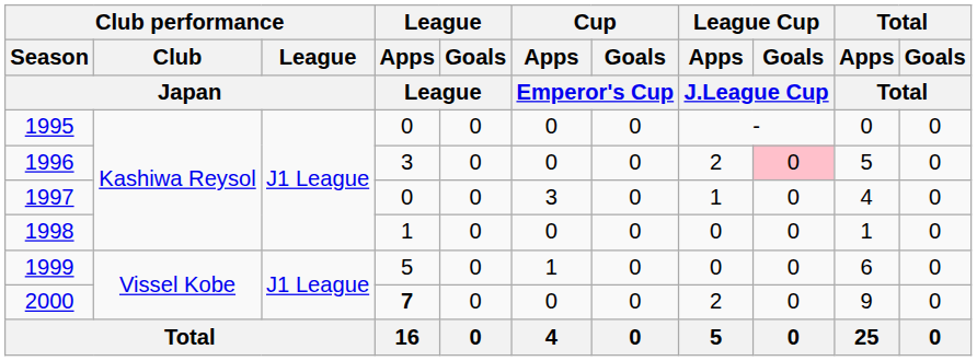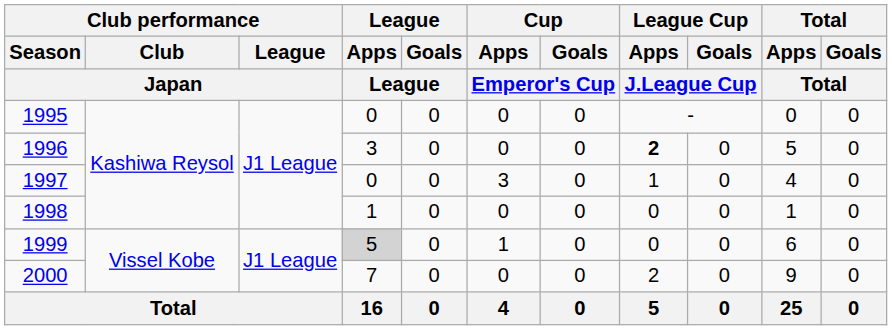1996 | League Cup / Apps / J.League Cup: normal -> bold
1996 | League Cup / Goals / J.League Cup: pink background -> no background
1999 | League / Apps / League: no background -> lightgrey background
2000 | League / Apps / League: bold -> normal
